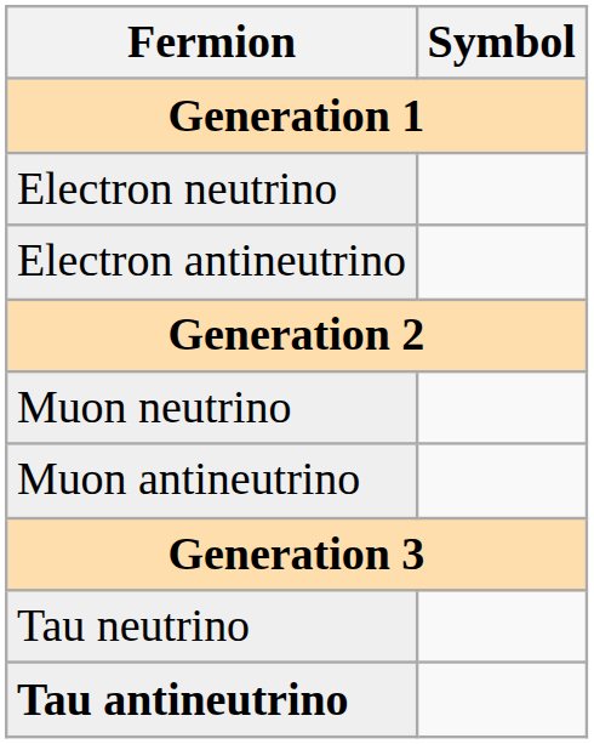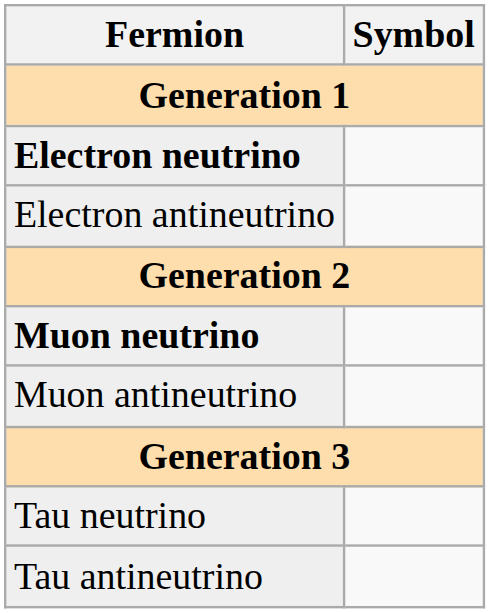Electron neutrino | Fermion / Generation 1: normal -> bold
Muon neutrino | Fermion / Generation 1: normal -> bold
Tau antineutrino | Fermion / Generation 1: bold -> normal
